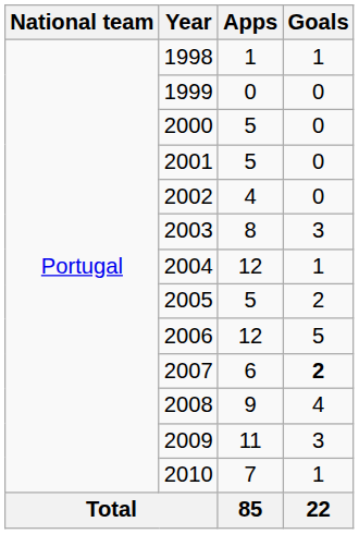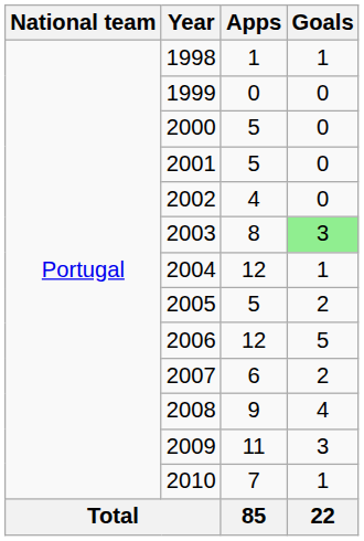2003 | Goals: no background -> lightgreen background
2007 | Goals: bold -> normal
